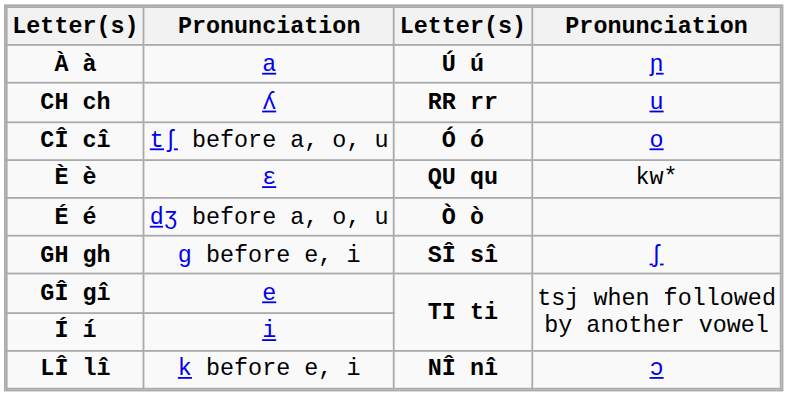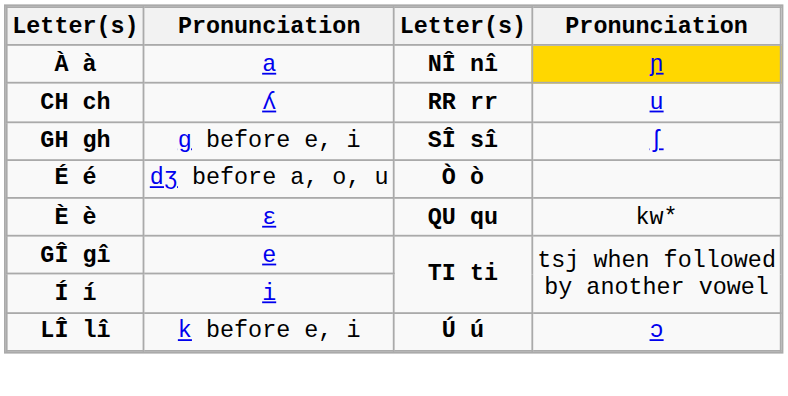À à | column 3: Ú ú -> NÎ nî
À à | column 4: no background -> gold background
- row: CÎ cî | tʃ before a, o, u | Ó ó | o
rows swapped: È è <-> GH gh
LÎ lî | column 3: NÎ nî -> Ú ú
